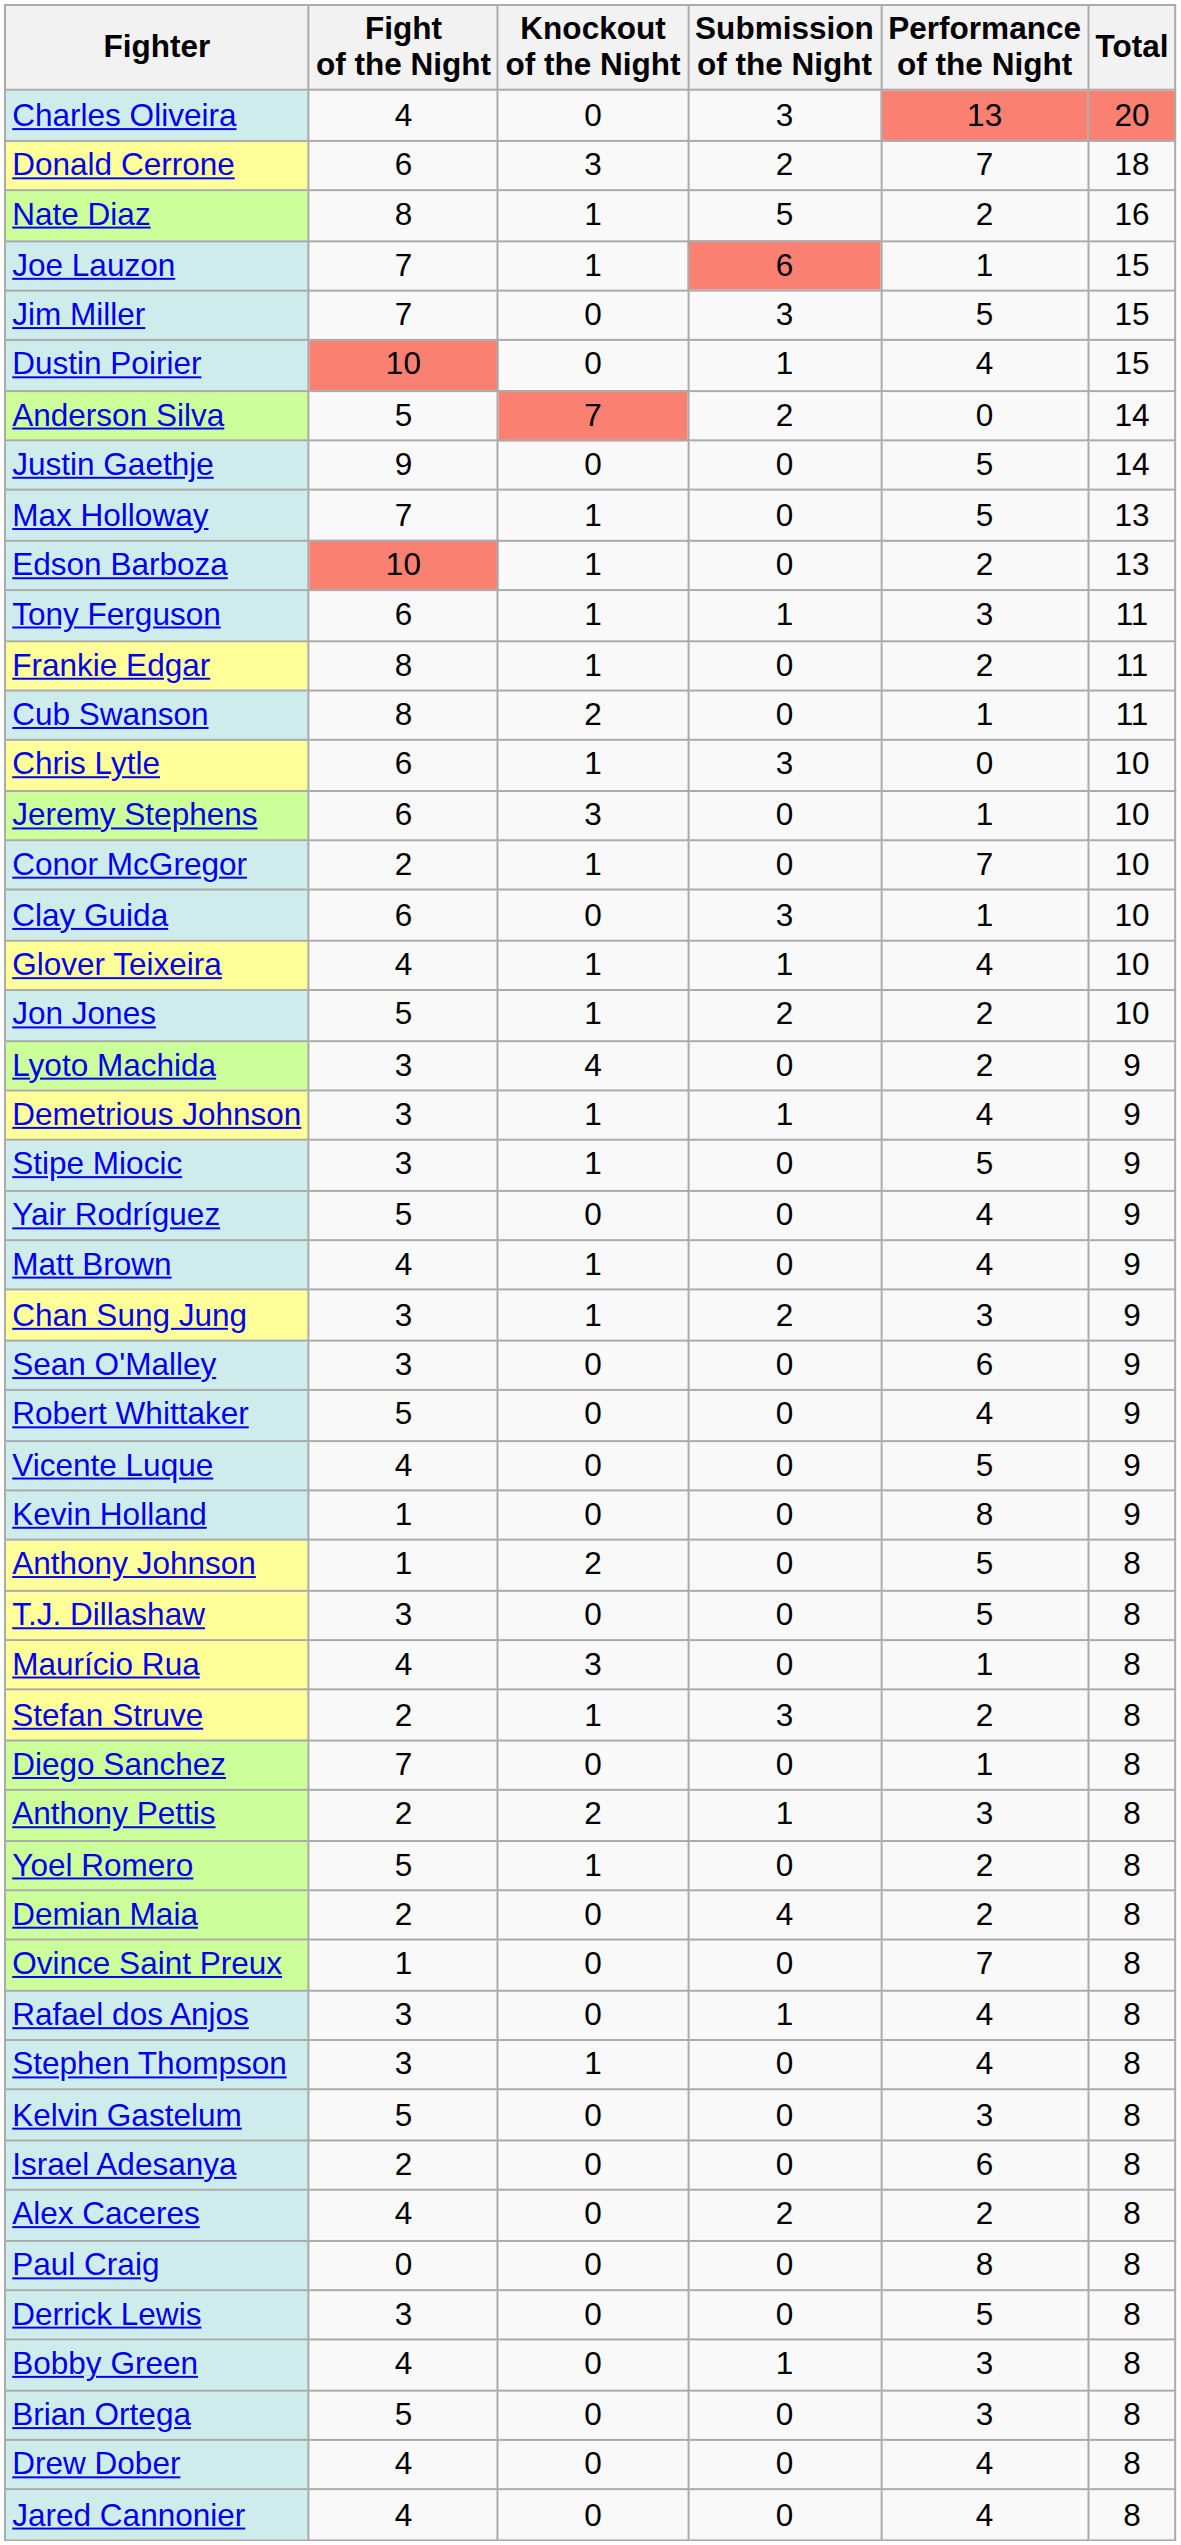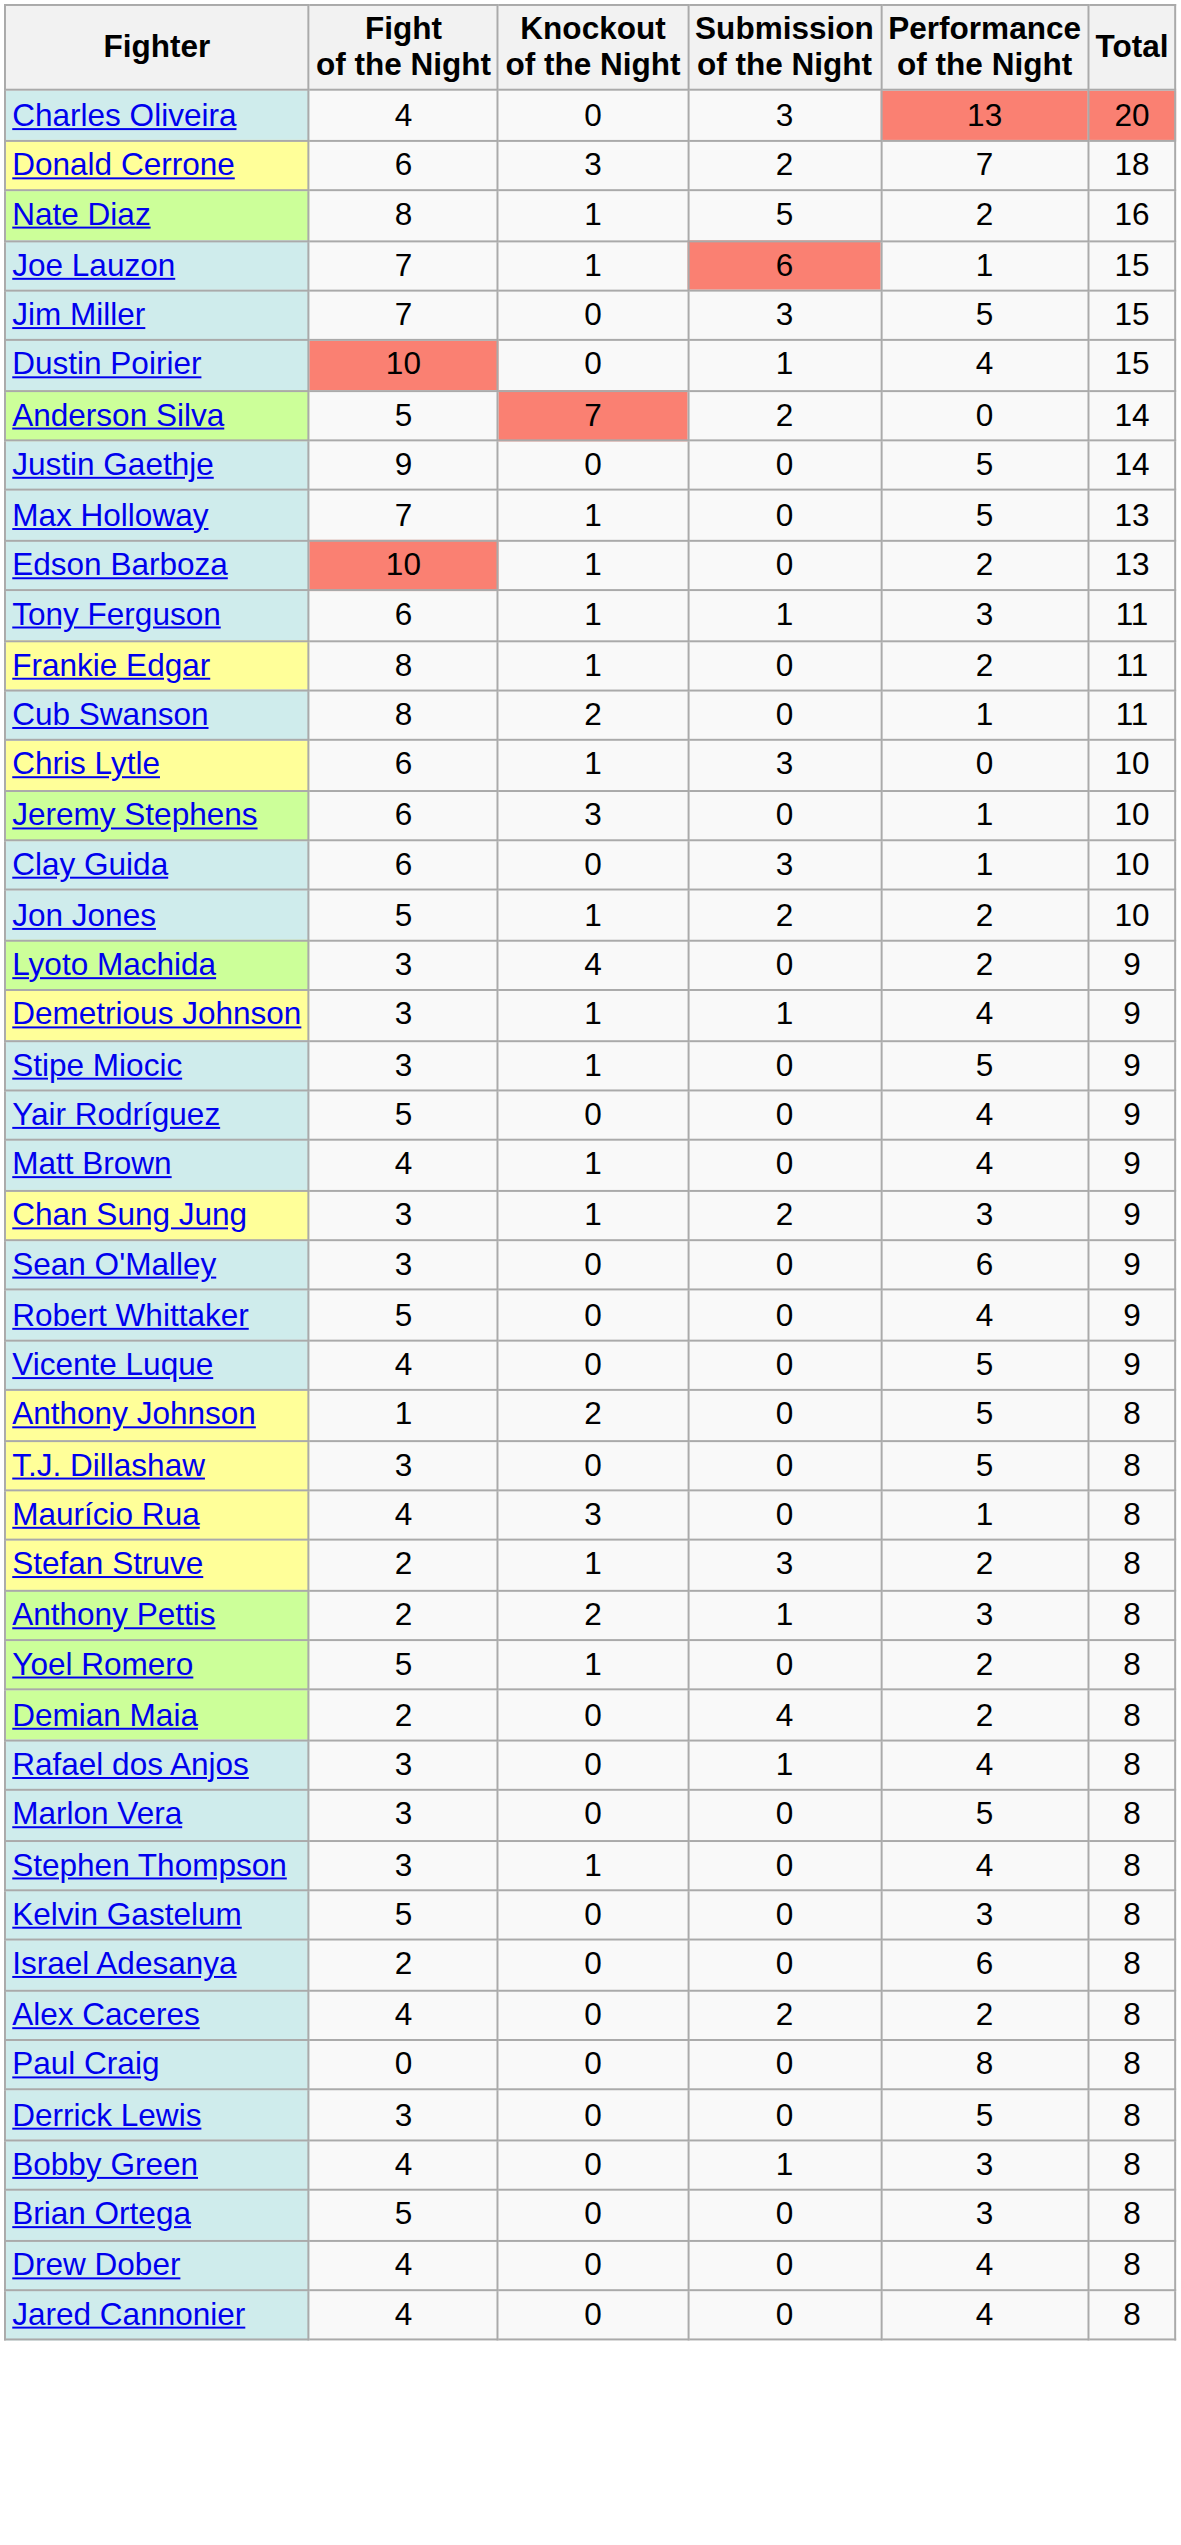- row: Conor McGregor | 2 | 1 | 0 | 7 | 10
- row: Glover Teixeira | 4 | 1 | 1 | 4 | 10
- row: Kevin Holland | 1 | 0 | 0 | 8 | 9
- row: Diego Sanchez | 7 | 0 | 0 | 1 | 8
- row: Ovince Saint Preux | 1 | 0 | 0 | 7 | 8
+ row: Marlon Vera | 3 | 0 | 0 | 5 | 8
